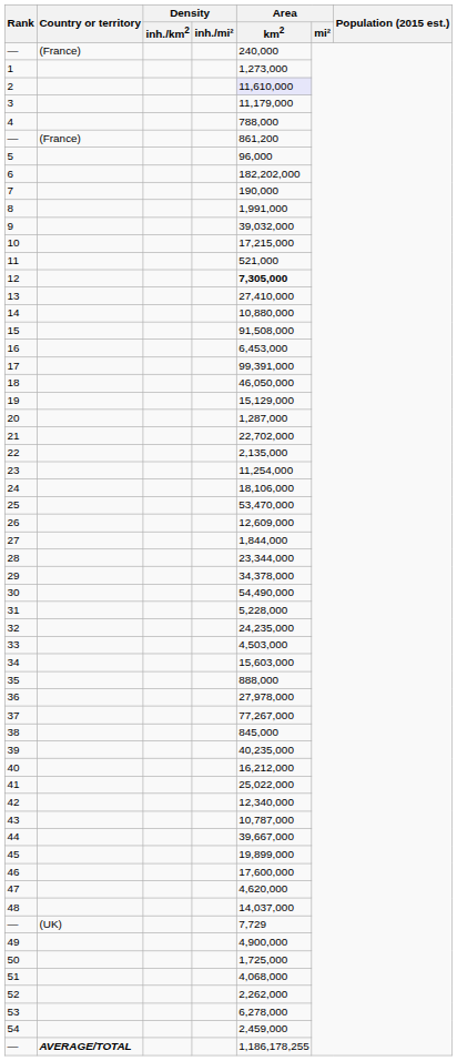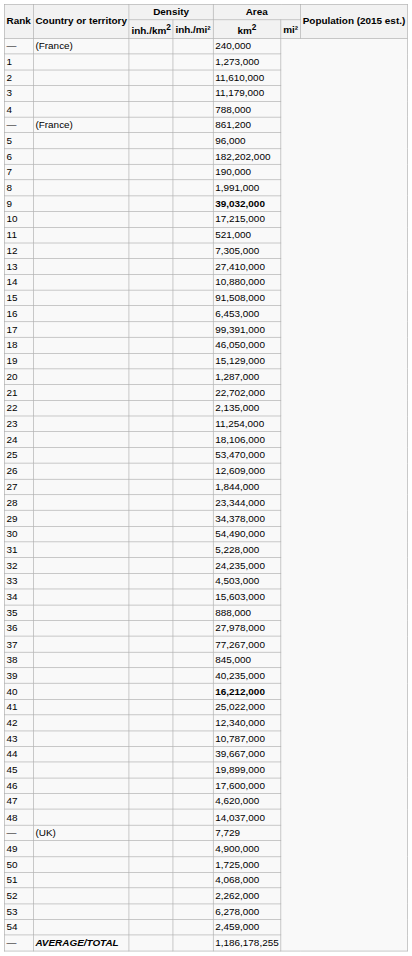2 | Area / km2: lavender background -> no background
9 | Area / km2: normal -> bold
12 | Area / km2: bold -> normal
40 | Area / km2: normal -> bold
